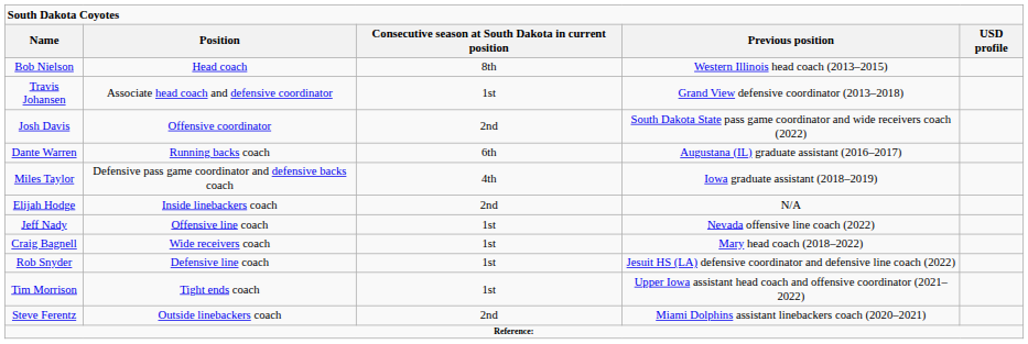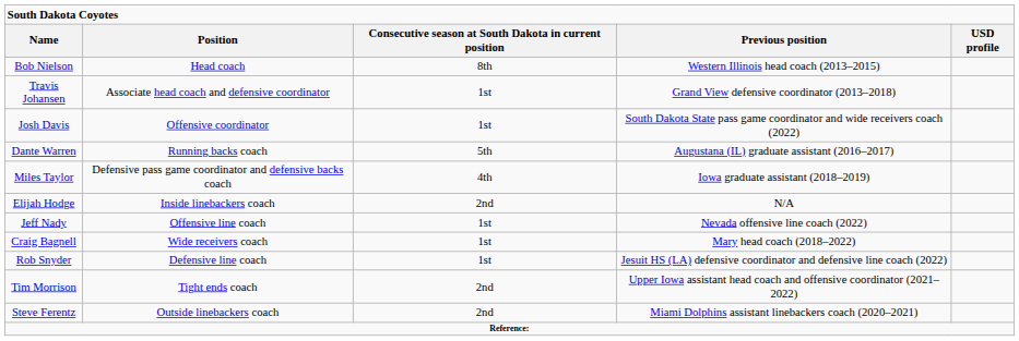Josh Davis | Consecutive season at South Dakota in current position: 2nd -> 1st
Dante Warren | Consecutive season at South Dakota in current position: 6th -> 5th
Tim Morrison | Consecutive season at South Dakota in current position: 1st -> 2nd
